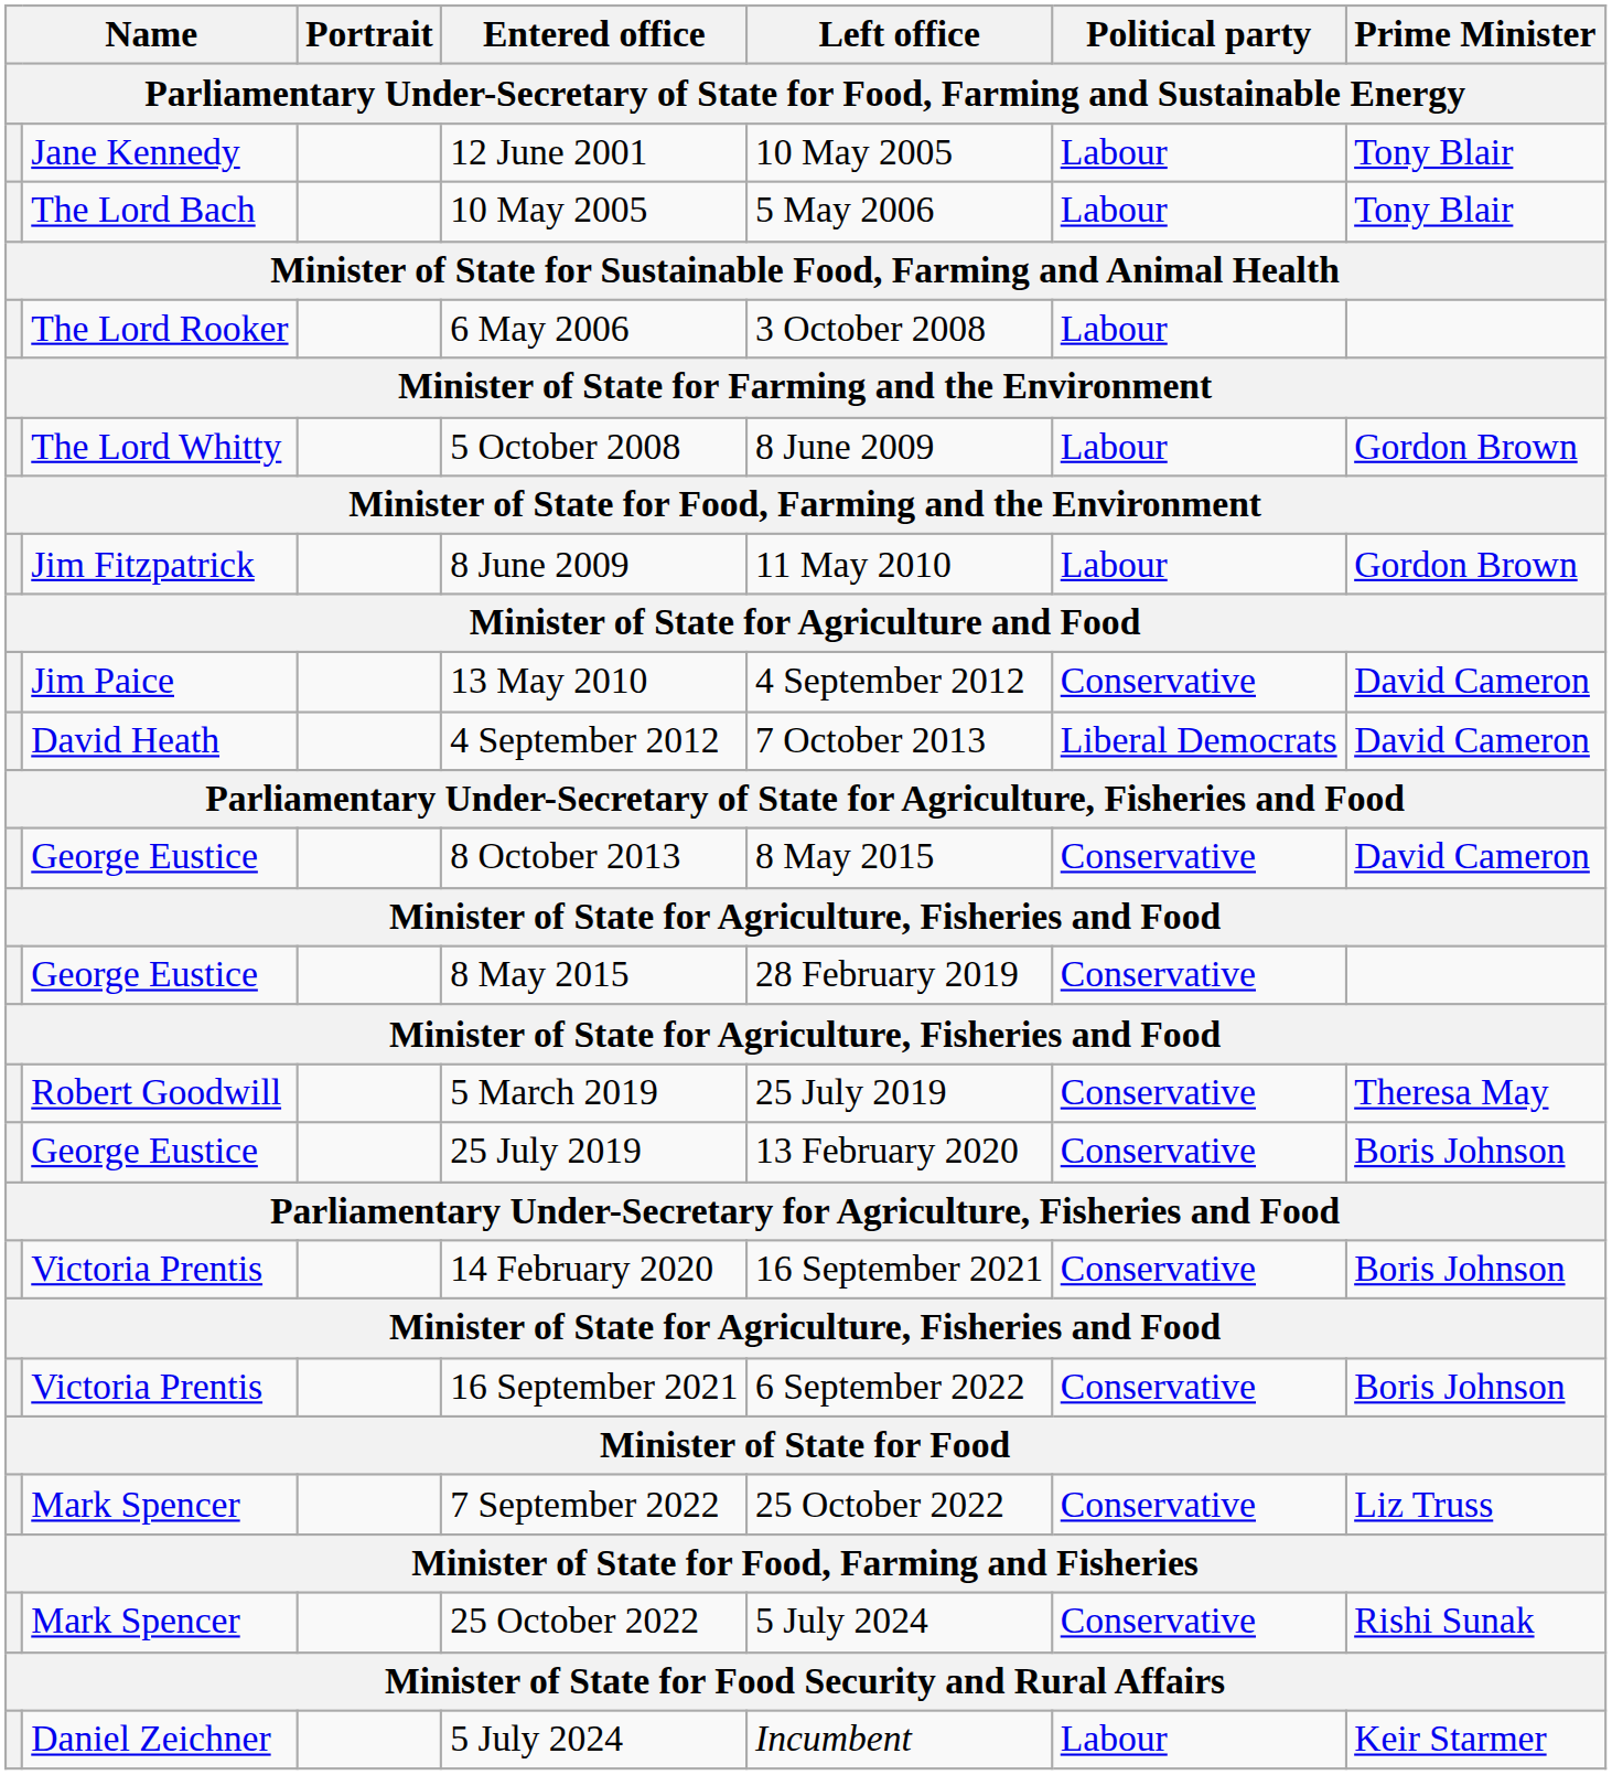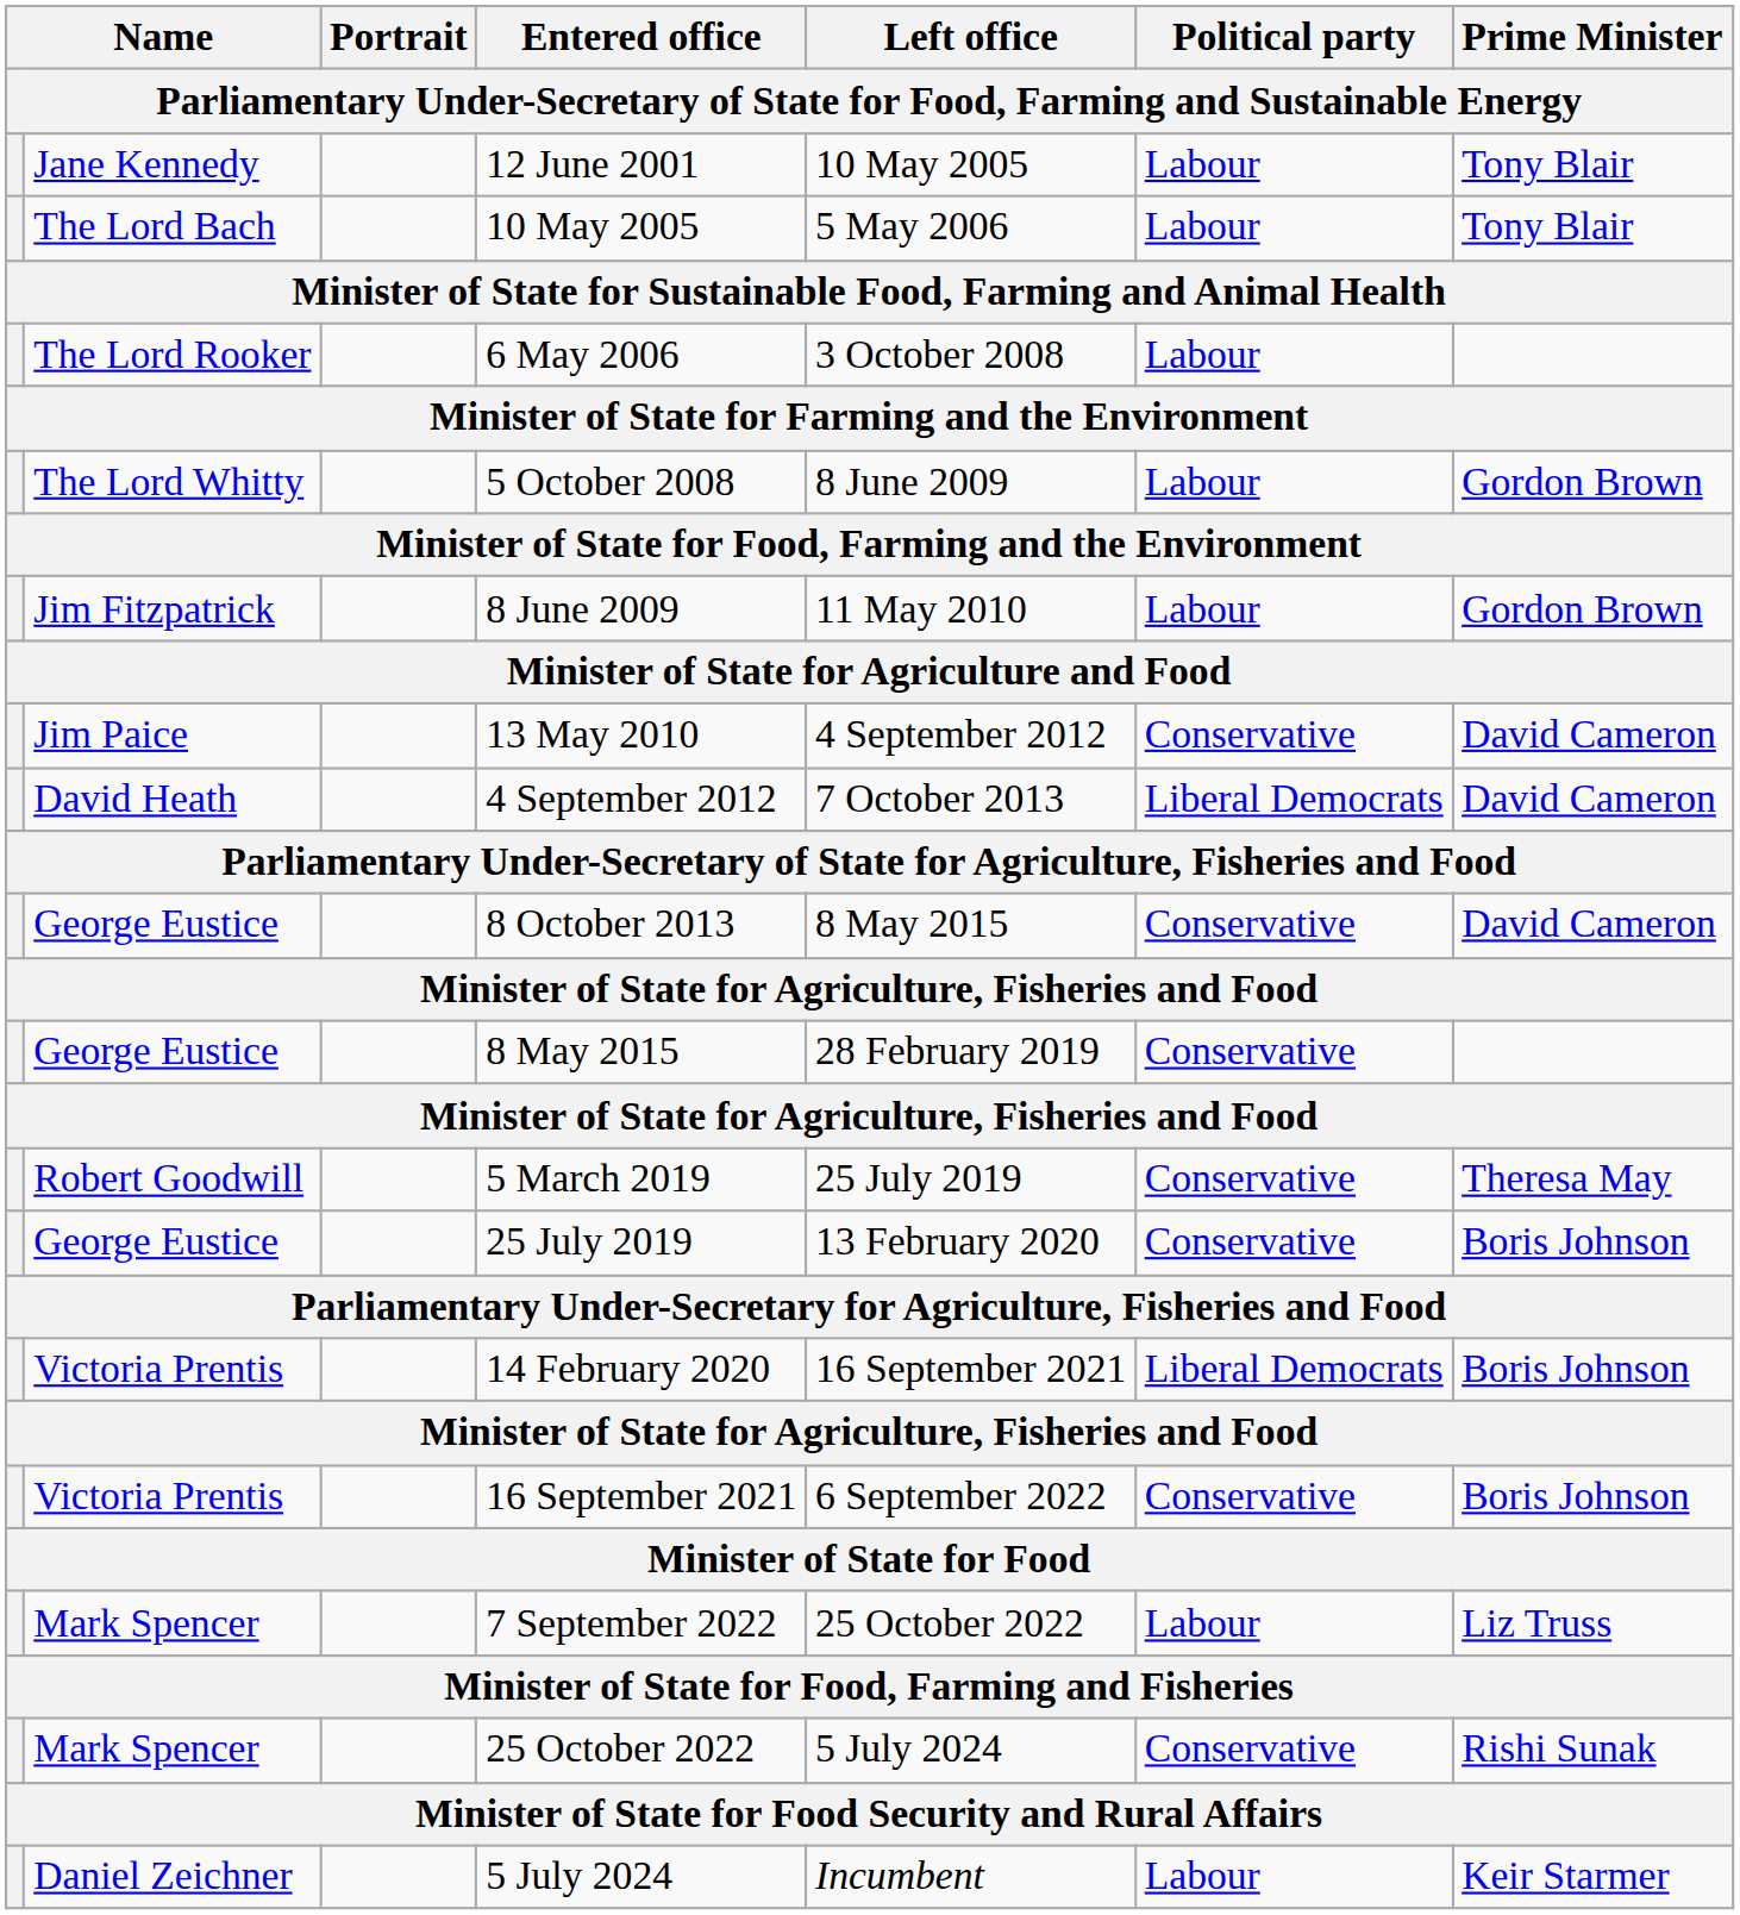14 February 2020 | Political party: Conservative -> Liberal Democrats
7 September 2022 | Political party: Conservative -> Labour
